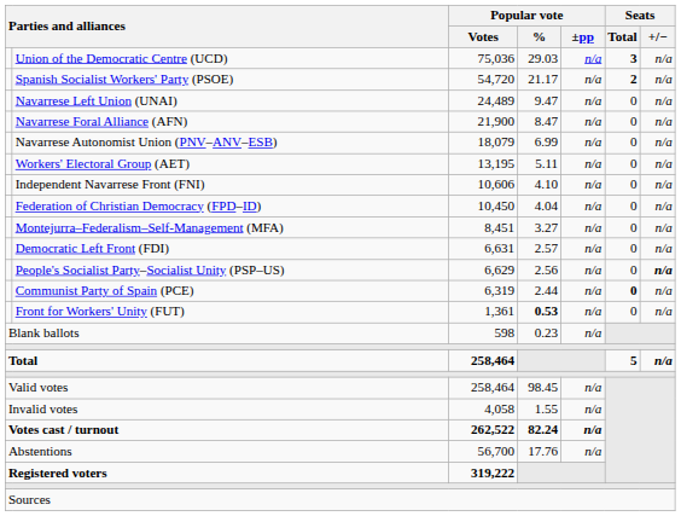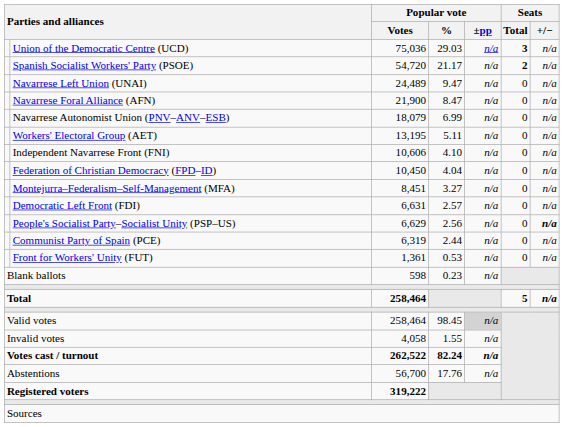Communist Party of Spain (PCE) | Seats / Total: bold -> normal
Front for Workers' Unity (FUT) | Popular vote / %: bold -> normal
Valid votes | Popular vote / ±pp: no background -> lightgrey background
